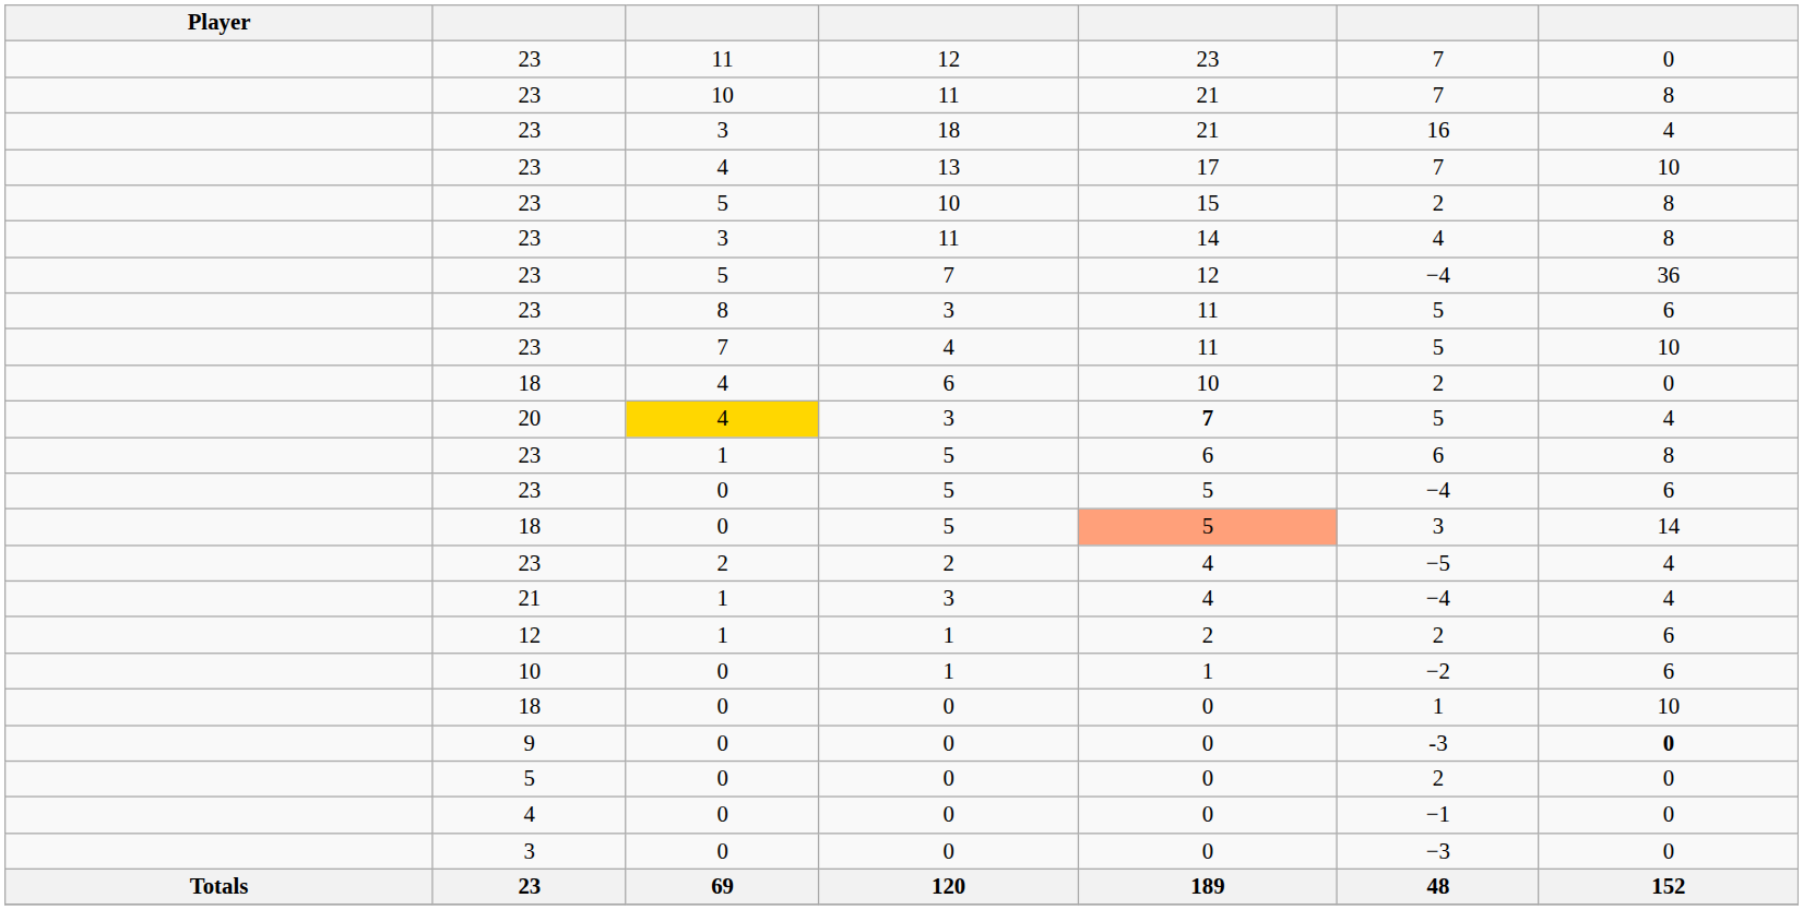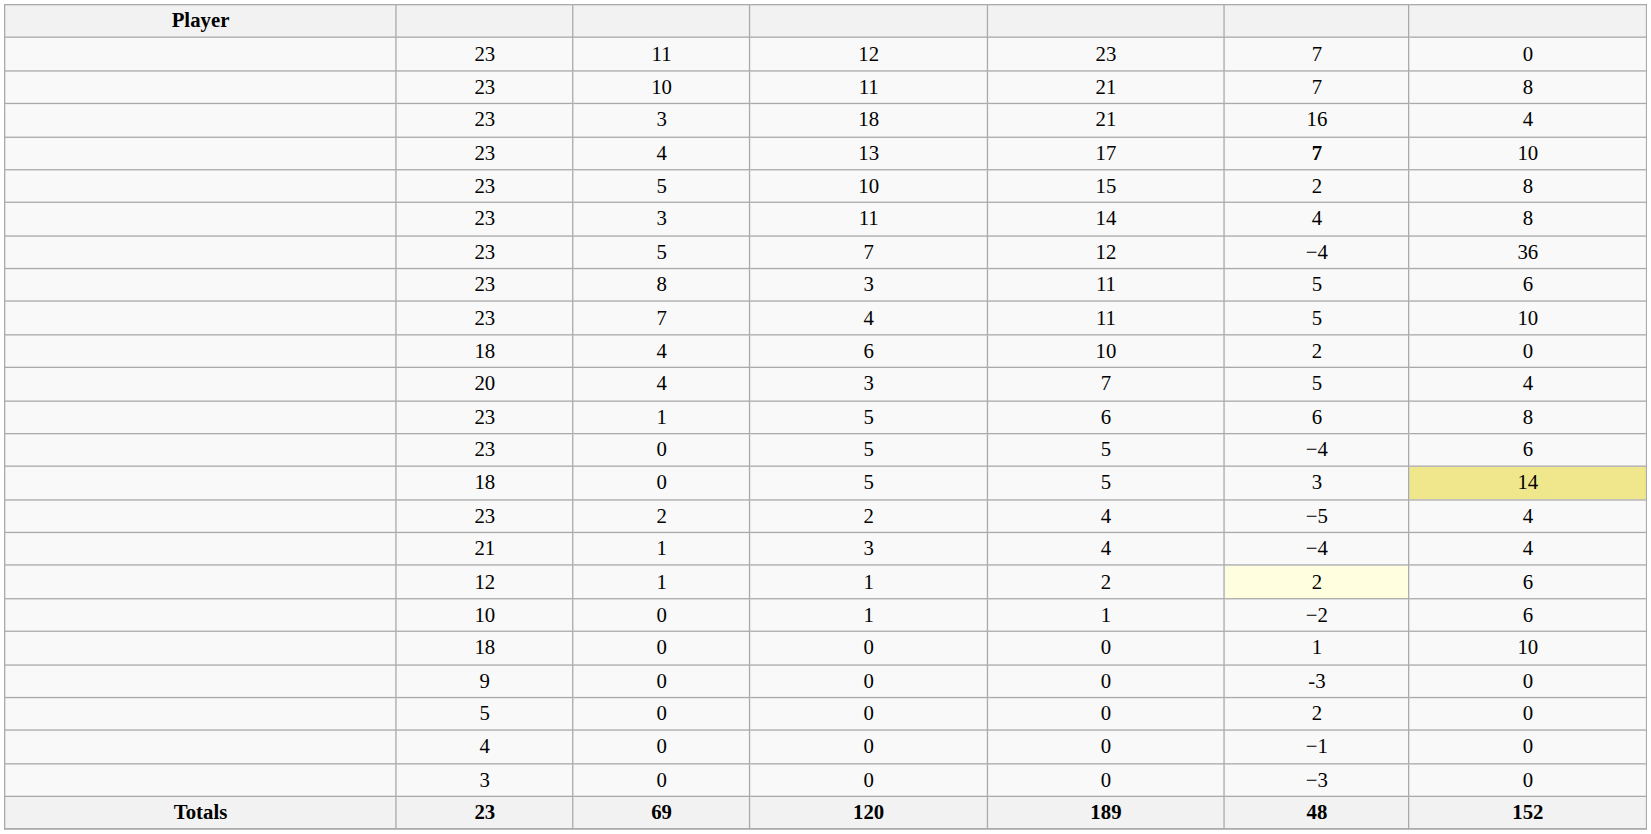13 | column 6: normal -> bold
20 / 3 | column 3: gold background -> no background
20 / 3 | column 5: bold -> normal
18 / 5 | column 5: lightsalmon background -> no background
18 / 5 | column 7: no background -> khaki background
12 / 1 | column 6: no background -> lightyellow background
9 / 0 | column 7: bold -> normal
